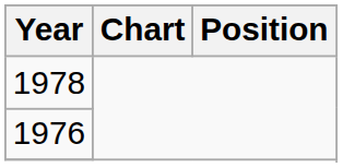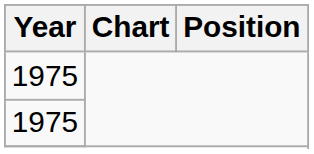row 2 | Year: 1978 -> 1975
row 3 | Year: 1976 -> 1975
